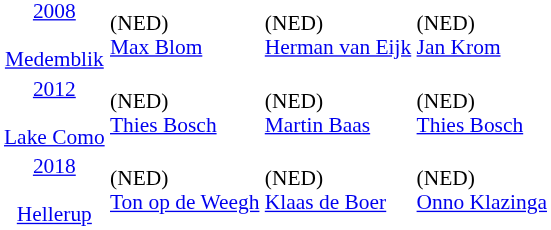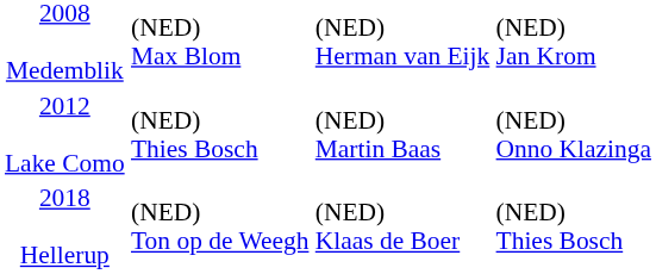2012 Lake Como | column 4: (NED) Thies Bosch -> (NED) Onno Klazinga
2018 Hellerup | column 4: (NED) Onno Klazinga -> (NED) Thies Bosch
